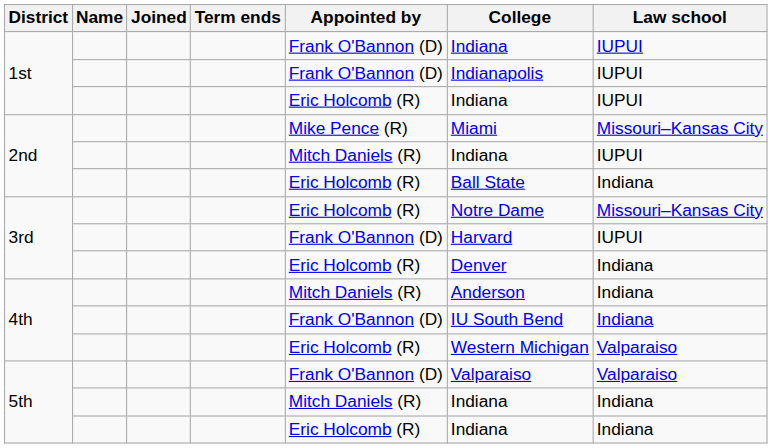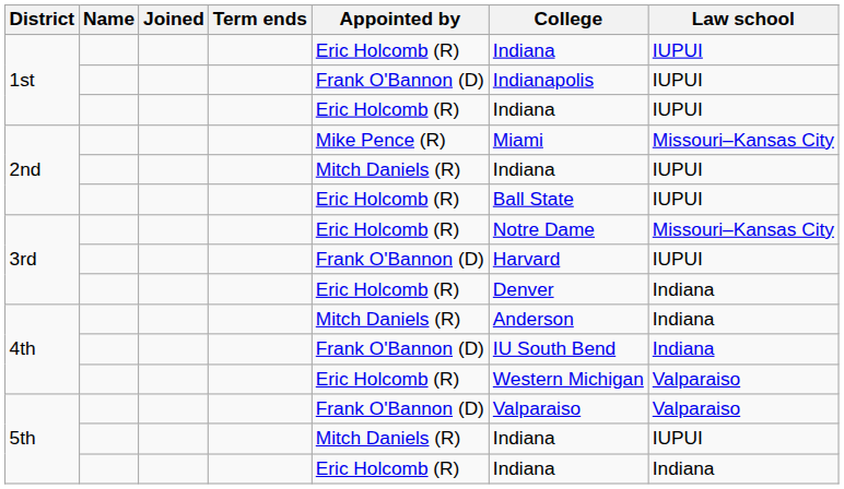row 2 | Appointed by: Frank O'Bannon (D) -> Eric Holcomb (R)
row 7 | Law school: Indiana -> IUPUI
row 15 | Law school: Indiana -> IUPUI
